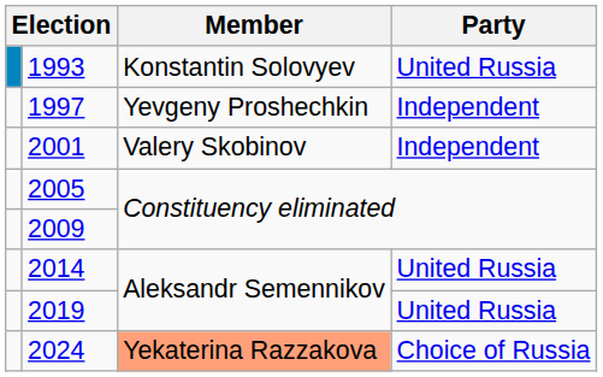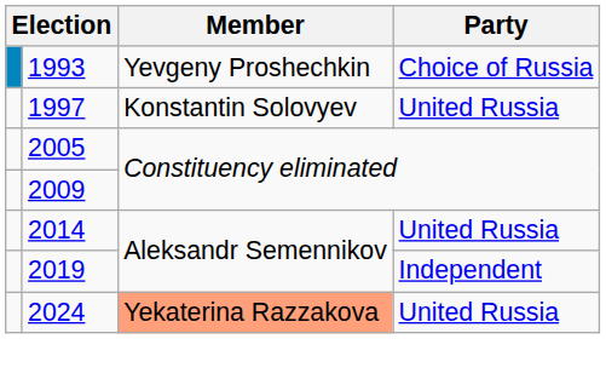1993 | Member: Konstantin Solovyev -> Yevgeny Proshechkin
1993 | Party: United Russia -> Choice of Russia
1997 | Member: Yevgeny Proshechkin -> Konstantin Solovyev
1997 | Party: Independent -> United Russia
- row: 2001 | Valery Skobinov | Independent
2019 | Party: United Russia -> Independent
2024 | Party: Choice of Russia -> United Russia
